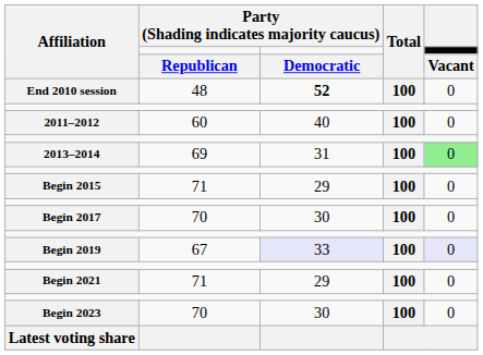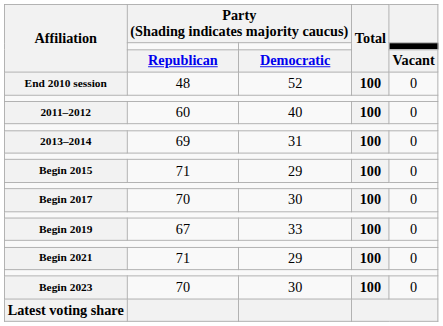End 2010 session | column 3: bold -> normal
2013–2014 | column 5: lightgreen background -> no background
Begin 2019 | column 3: lavender background -> no background
Begin 2019 | column 5: lavender background -> no background
